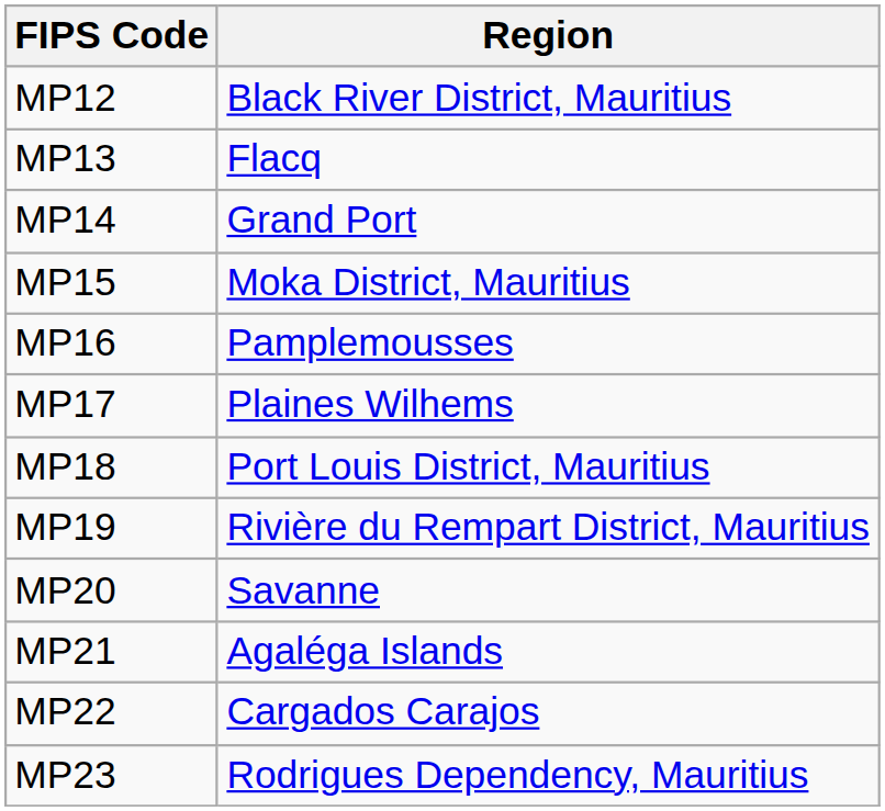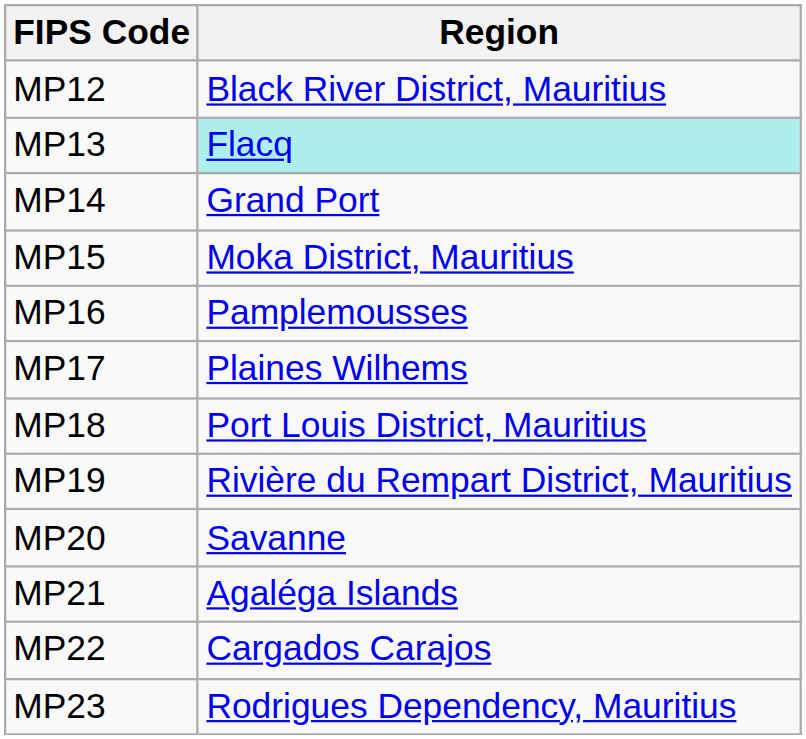MP13 | Region: no background -> paleturquoise background
